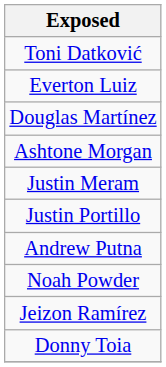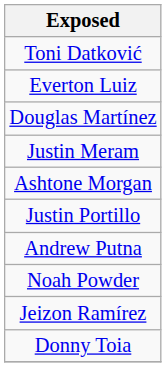row 5 | column 1: Ashtone Morgan -> Justin Meram
row 6 | column 1: Justin Meram -> Ashtone Morgan
